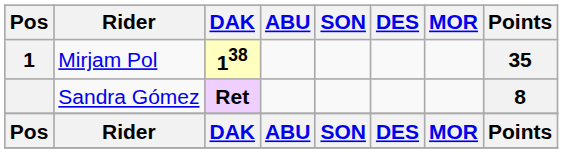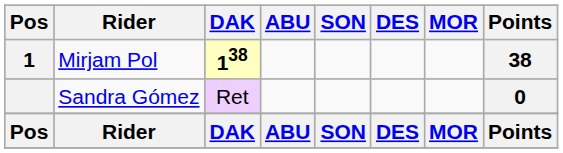Mirjam Pol | Points: 35 -> 38
Sandra Gómez | DAK: bold -> normal
Sandra Gómez | Points: 8 -> 0
